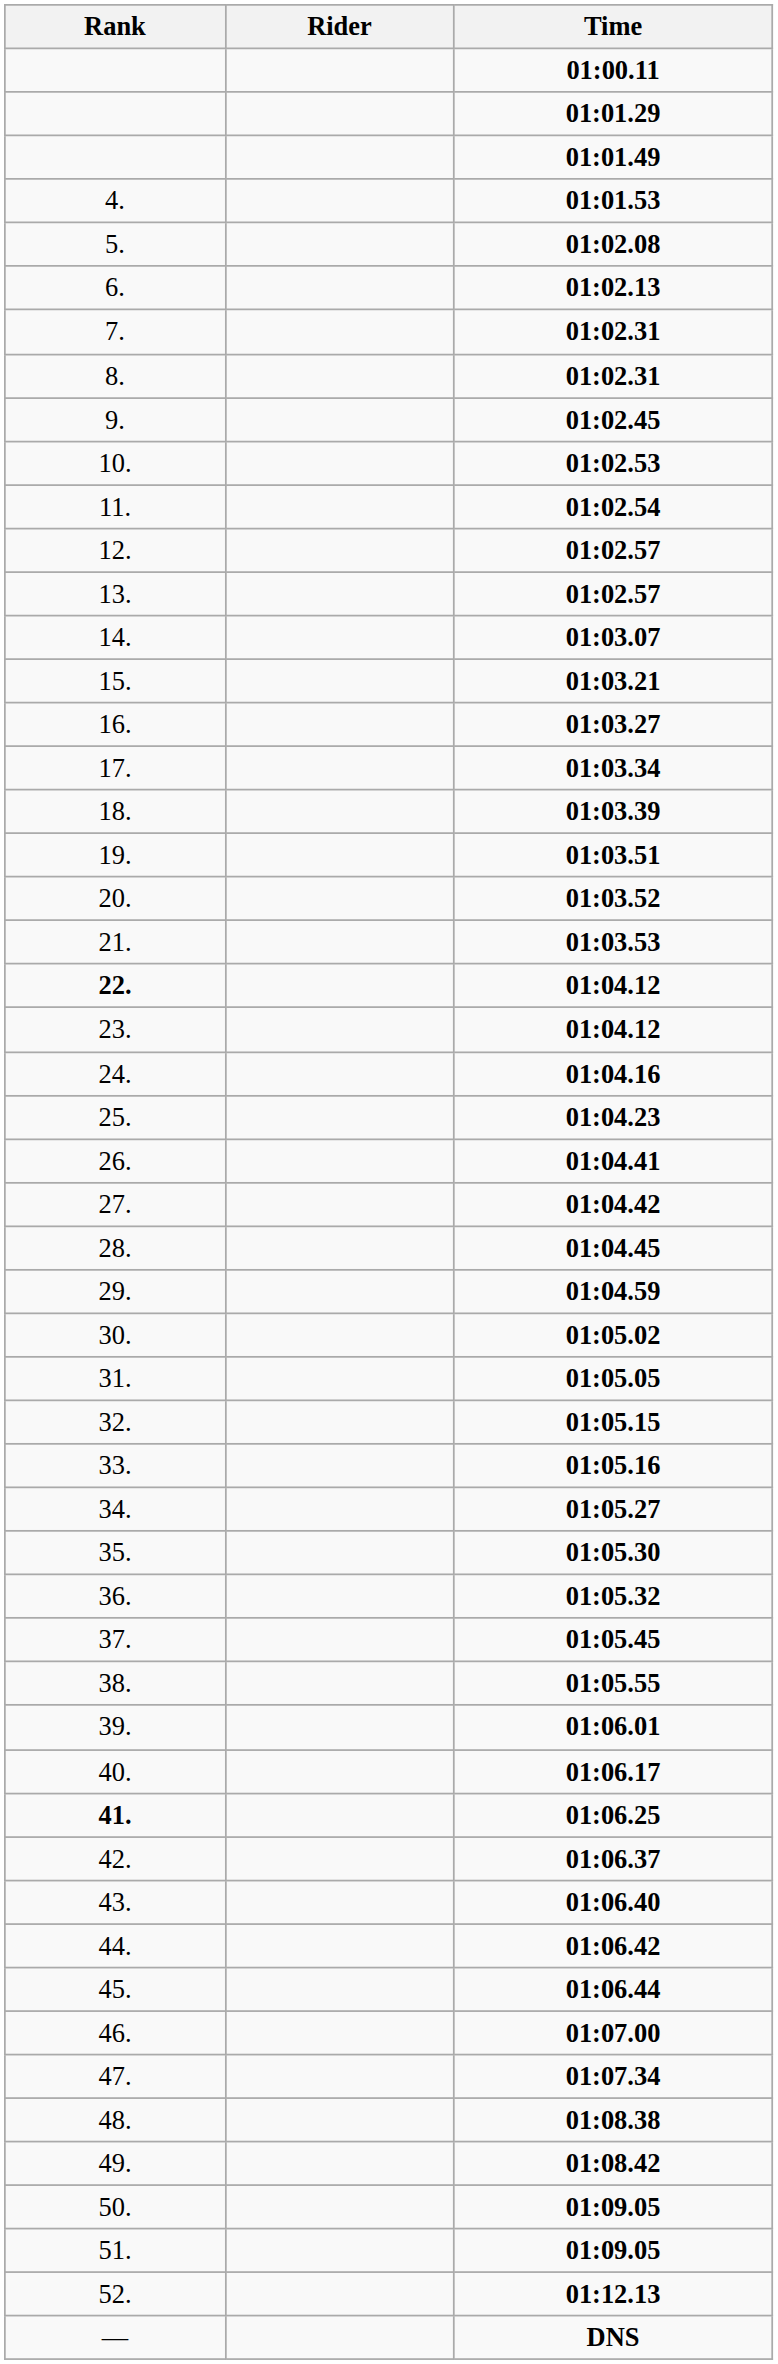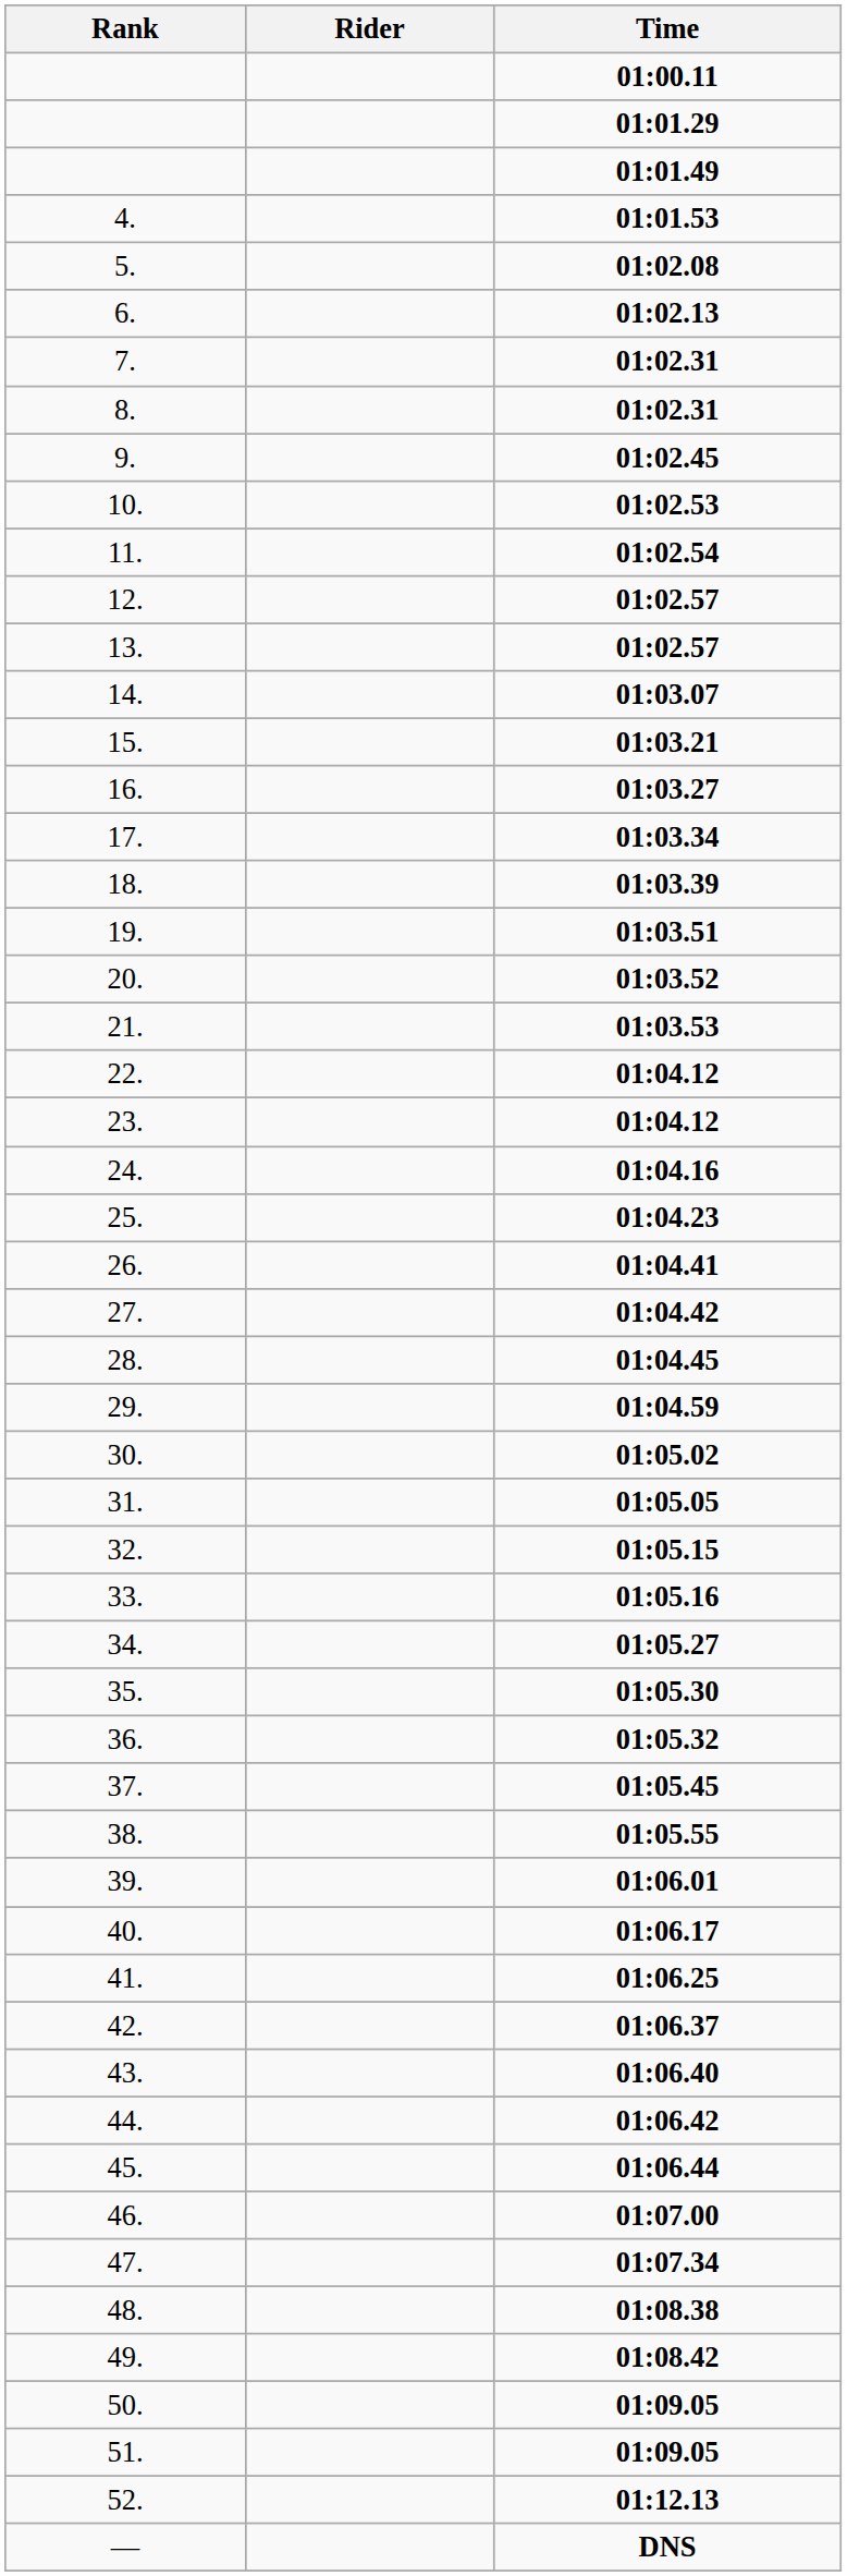22. | Rank: bold -> normal
41. | Rank: bold -> normal
